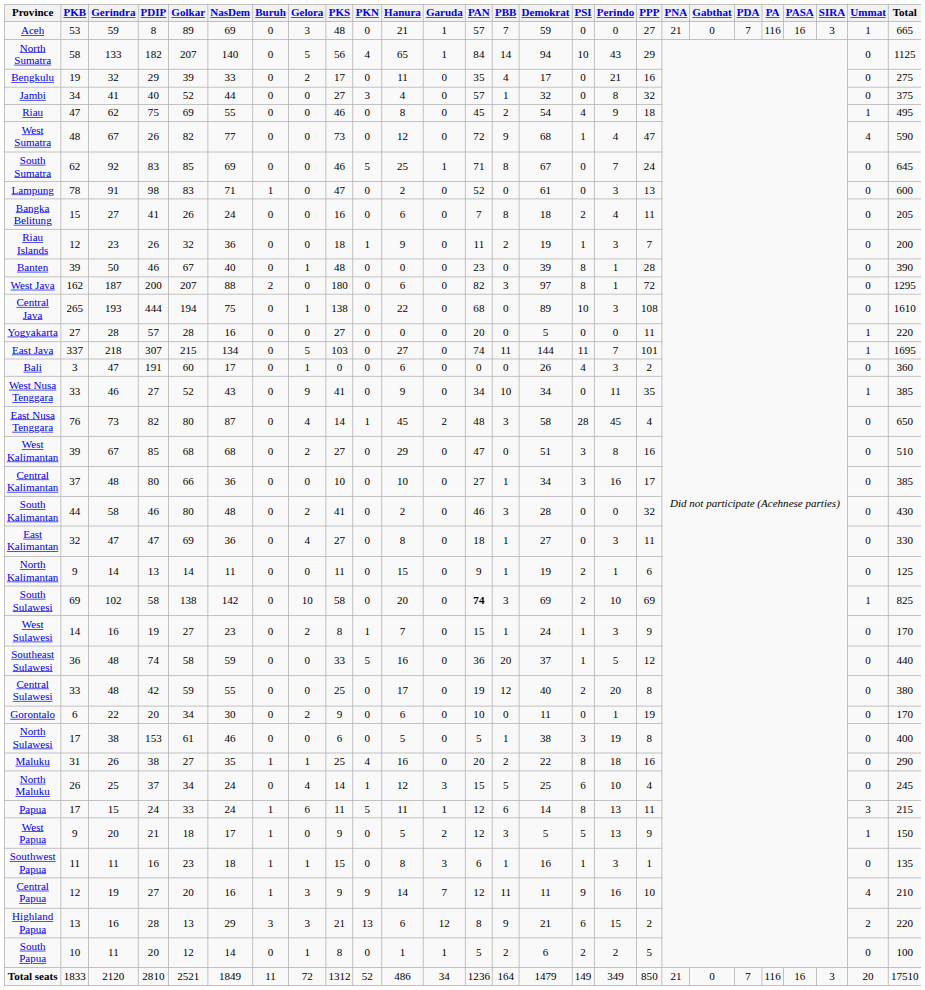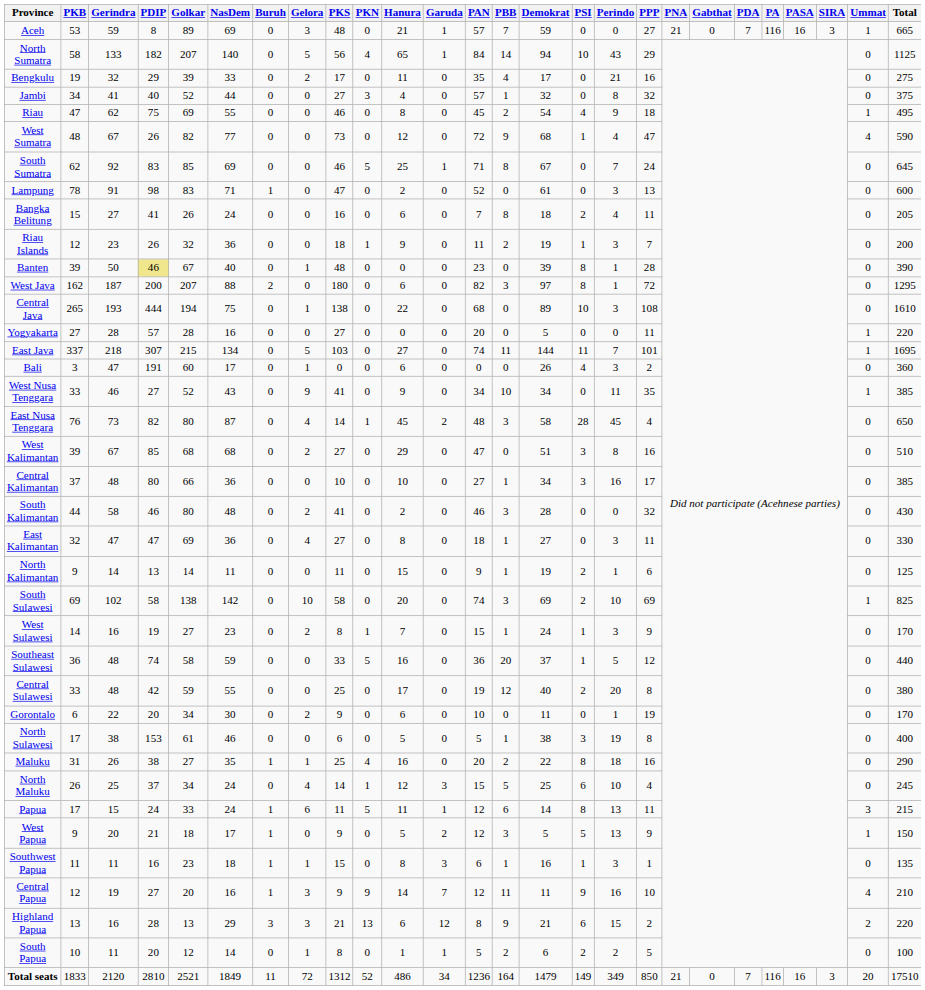Banten | PDIP: no background -> khaki background
South Sulawesi | PAN: bold -> normal
